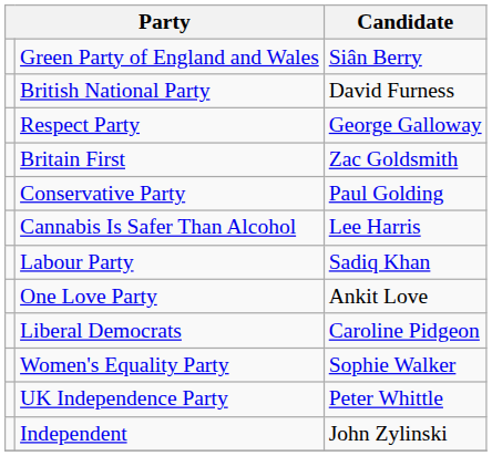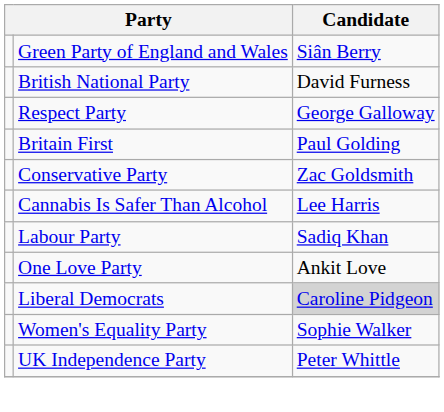Britain First | Candidate: Zac Goldsmith -> Paul Golding
Conservative Party | Candidate: Paul Golding -> Zac Goldsmith
Liberal Democrats | Candidate: no background -> lightgrey background
- row: Independent | John Zylinski
